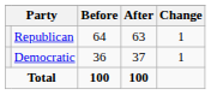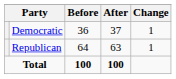rows swapped: Republican <-> Democratic
